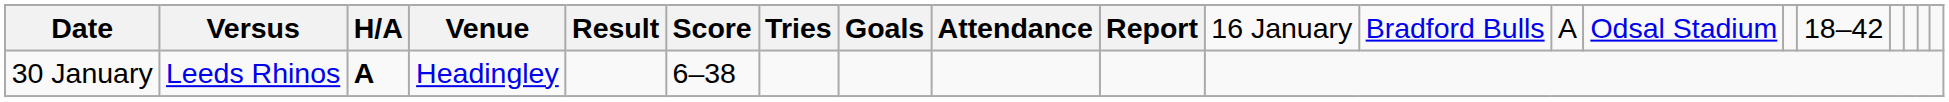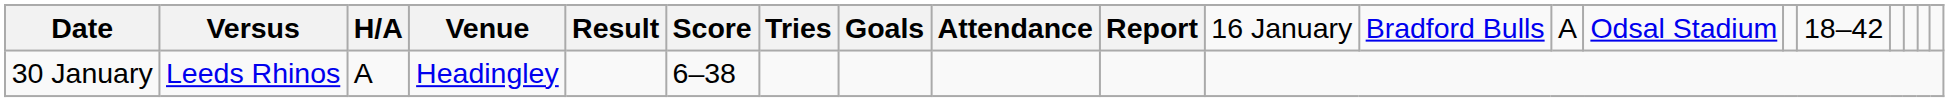30 January | column 3: bold -> normal
